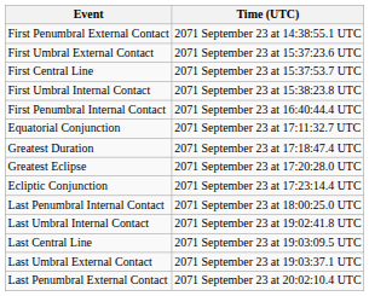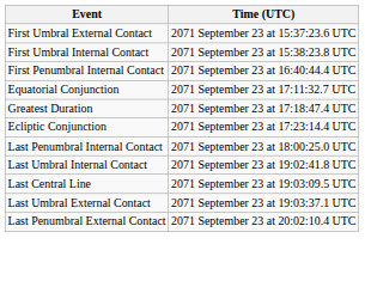- row: First Penumbral External Contact | 2071 September 23 at 14:38:55.1 UTC
- row: First Central Line | 2071 September 23 at 15:37:53.7 UTC
- row: Greatest Eclipse | 2071 September 23 at 17:20:28.0 UTC
